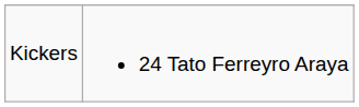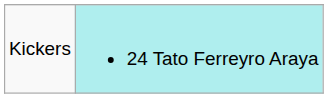Kickers | column 2: no background -> paleturquoise background
